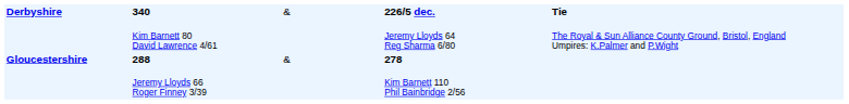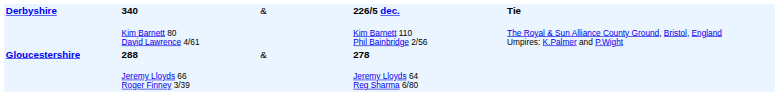Kim Barnett 80 David Lawrence 4/61 | column 4: Jeremy Lloyds 64 Reg Sharma 6/80 -> Kim Barnett 110 Phil Bainbridge 2/56
Jeremy Lloyds 66 Roger Finney 3/39 | column 4: Kim Barnett 110 Phil Bainbridge 2/56 -> Jeremy Lloyds 64 Reg Sharma 6/80
